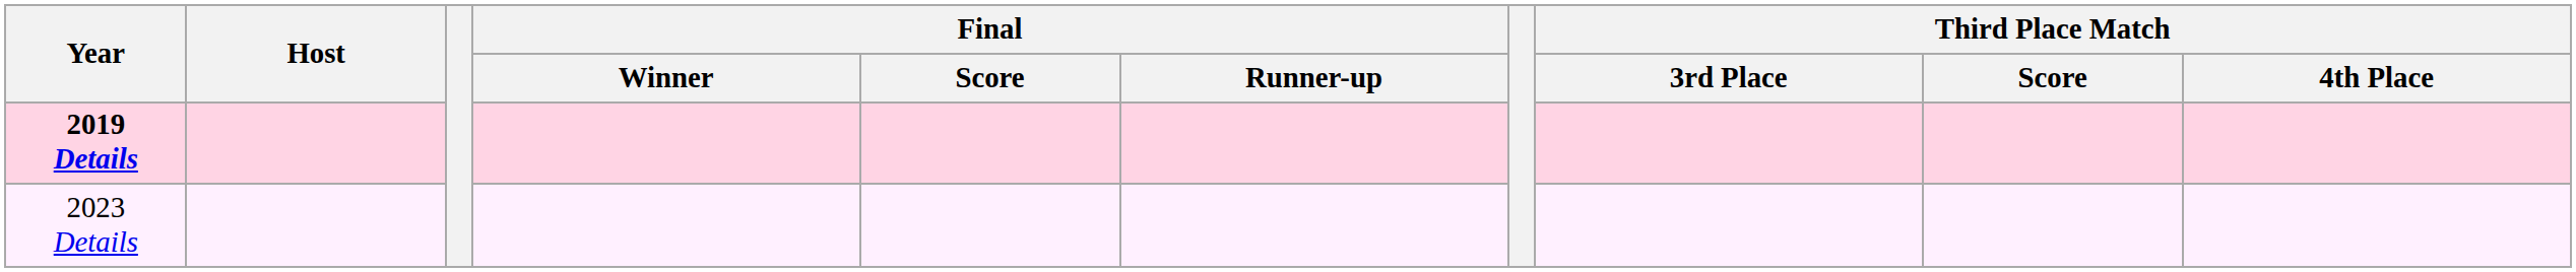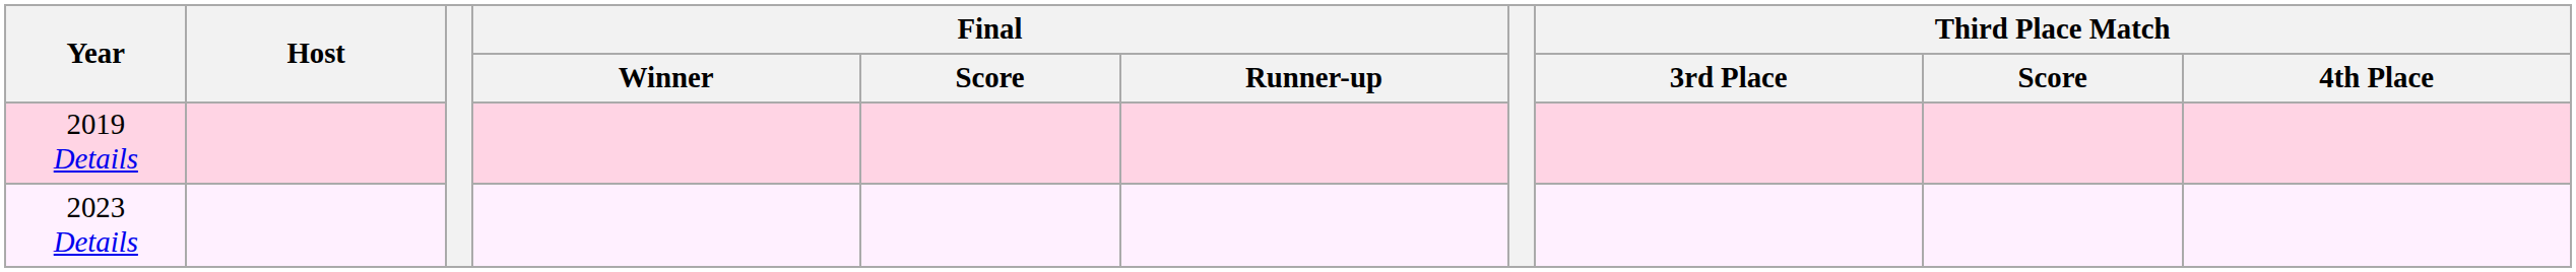2019 Details | Year: bold -> normal
